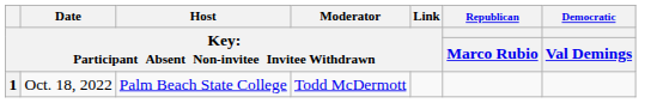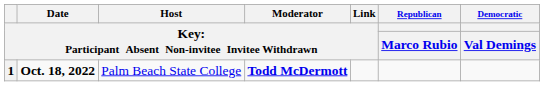1 | column 2: normal -> bold
1 | column 4: normal -> bold
